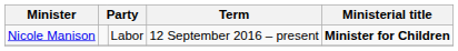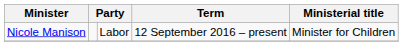Nicole Manison | Ministerial title: bold -> normal
